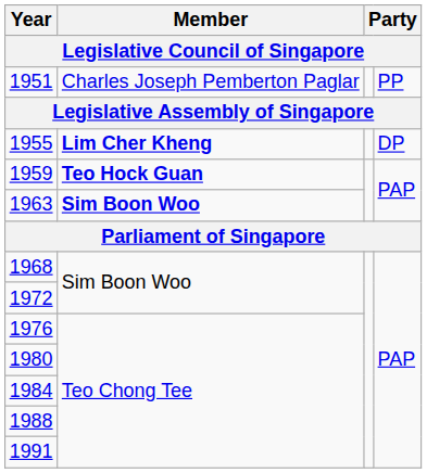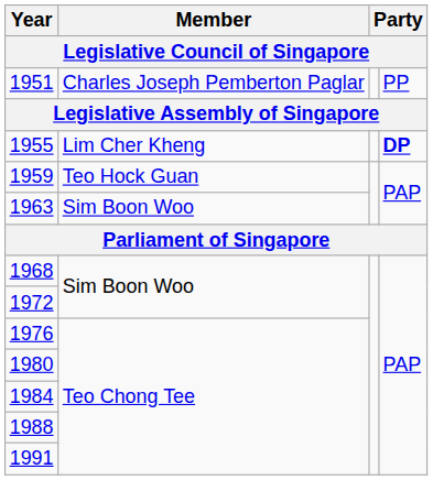1955 | Member: bold -> normal
1955 | column 4: normal -> bold
1959 | Member: bold -> normal
1963 | Member: bold -> normal
